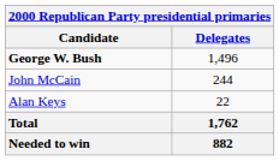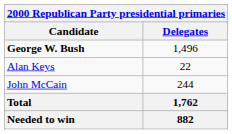rows swapped: John McCain <-> Alan Keys
